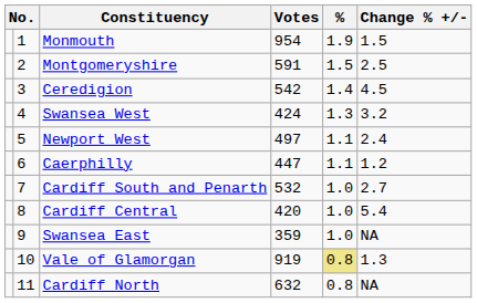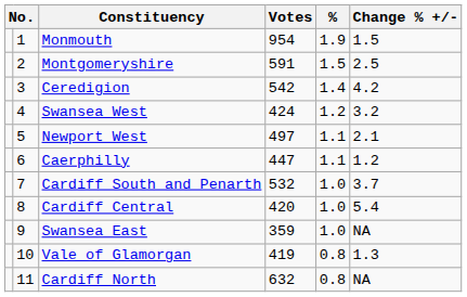Ceredigion | Change % +/-: 4.5 -> 4.2
Swansea West | %: 1.3 -> 1.2
Newport West | Change % +/-: 2.4 -> 2.1
Cardiff South and Penarth | Change % +/-: 2.7 -> 3.7
Vale of Glamorgan | Votes: 919 -> 419
Vale of Glamorgan | %: khaki background -> no background
